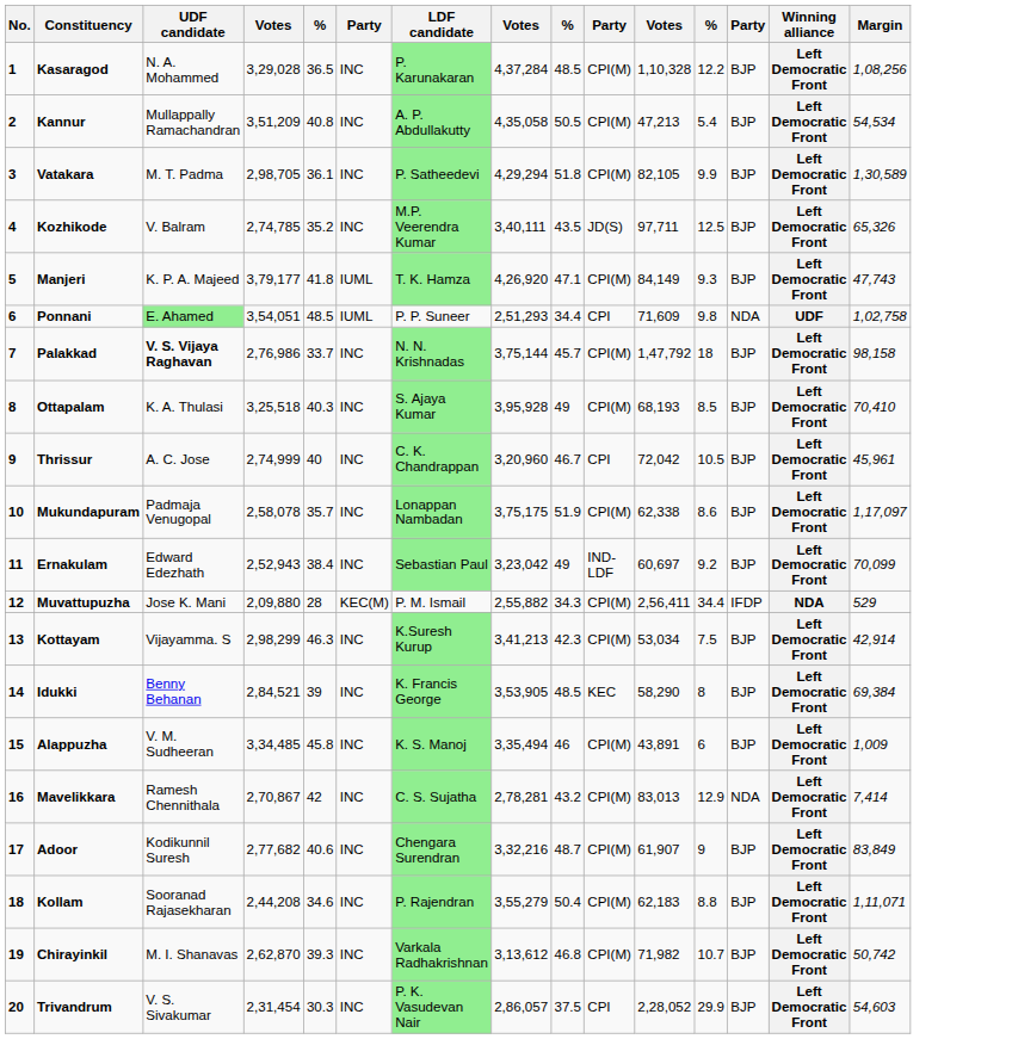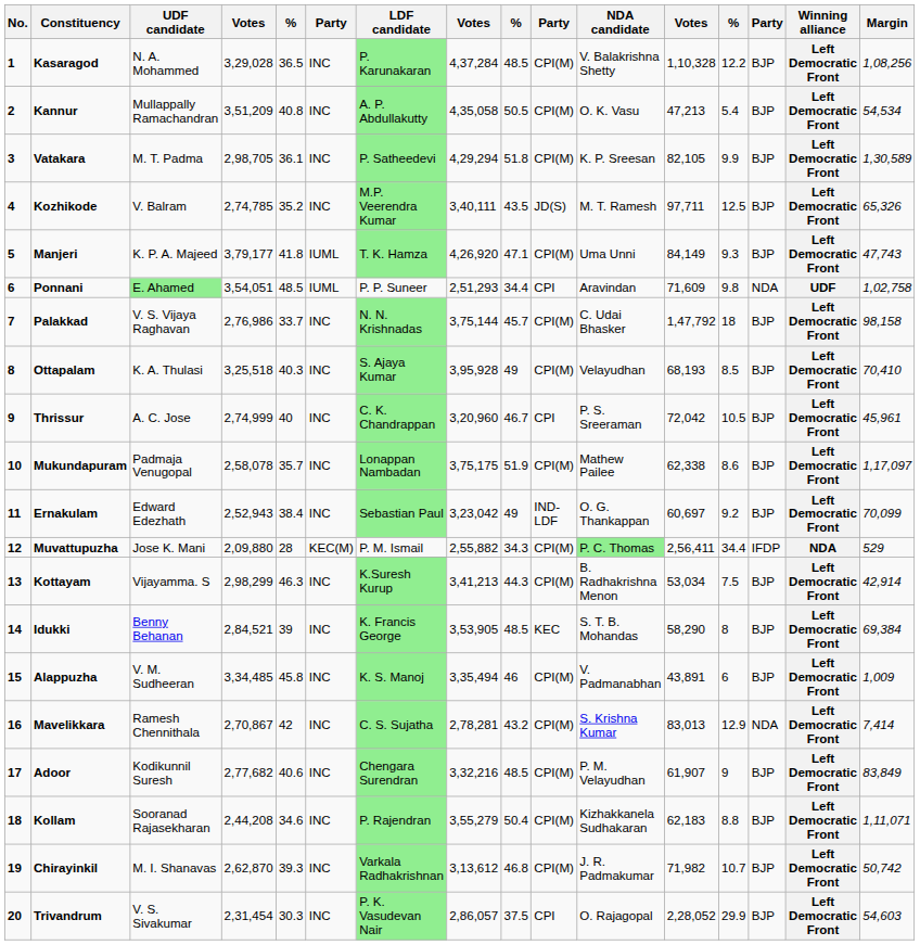+ column: NDA candidate | V. Balakrishna Shetty | O. K. Vasu | K. P. Sreesan | M. T. Ramesh | Uma Unni | Aravindan | C. Udai Bhasker | Velayudhan | P. S. Sreeraman | Mathew Pailee | O. G. Thankappan | P. C. Thomas | B. Radhakrishna Menon | S. T. B. Mohandas | V. Padmanabhan | S. Krishna Kumar | P. M. Velayudhan | Kizhakkanela Sudhakaran | J. R. Padmakumar | O. Rajagopal
Palakkad | UDF candidate: bold -> normal
Kottayam | column 9: 42.3 -> 44.3
Adoor | column 9: 48.7 -> 48.5
